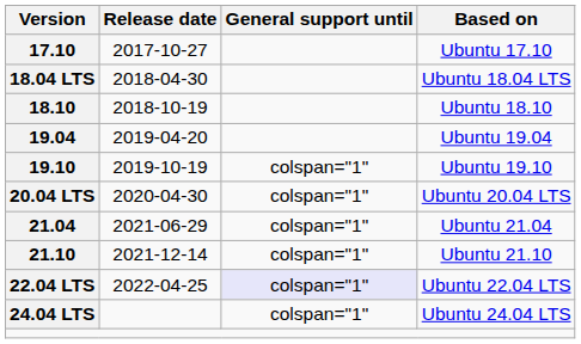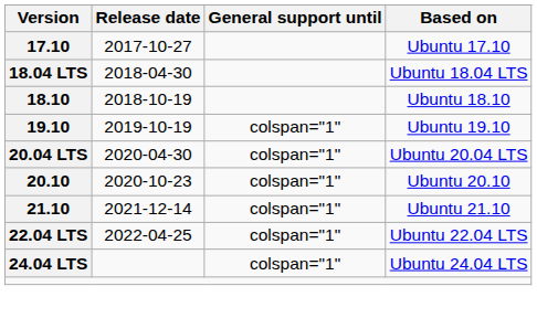- row: 19.04 | 2019-04-20 | Ubuntu 19.04
+ row: 20.10 | 2020-10-23 | colspan="1" | Ubuntu 20.10
- row: 21.04 | 2021-06-29 | colspan="1" | Ubuntu 21.04
22.04 LTS | General support until: lavender background -> no background
